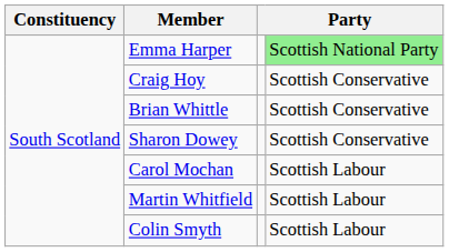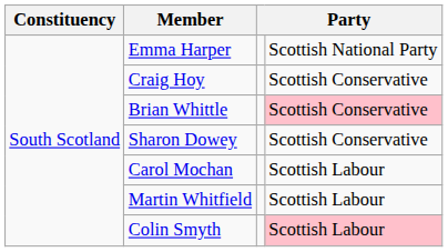Emma Harper | column 4: lightgreen background -> no background
Brian Whittle | column 4: no background -> pink background
Colin Smyth | column 4: no background -> pink background
